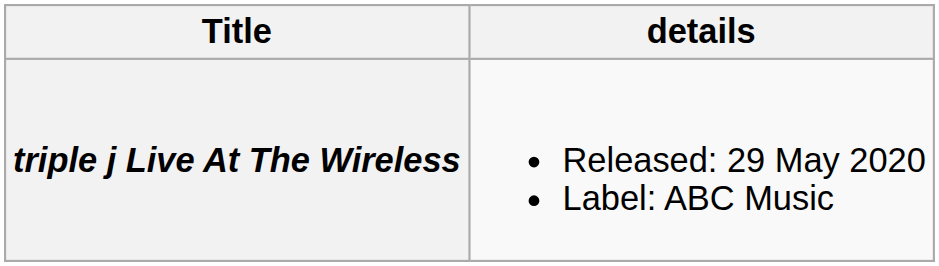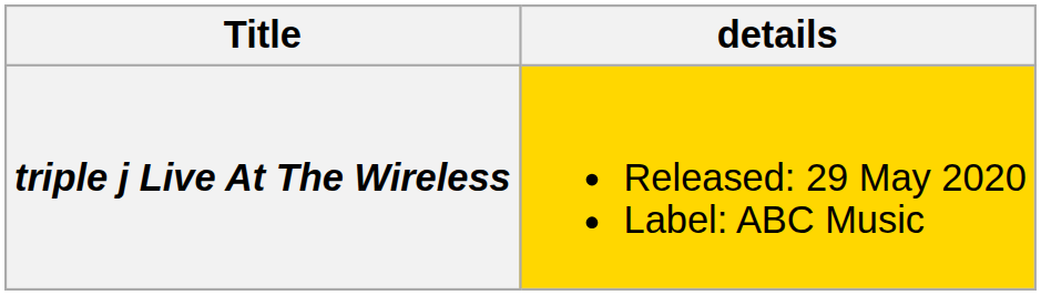triple j Live At The Wireless | details: no background -> gold background
